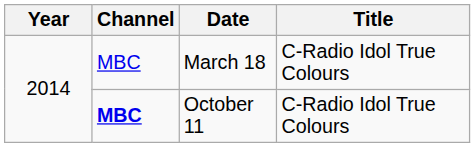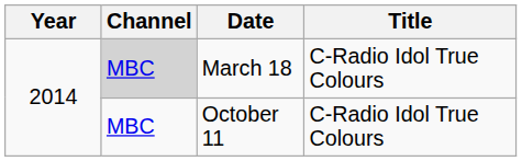March 18 | Channel: no background -> lightgrey background
October 11 | Channel: bold -> normal
